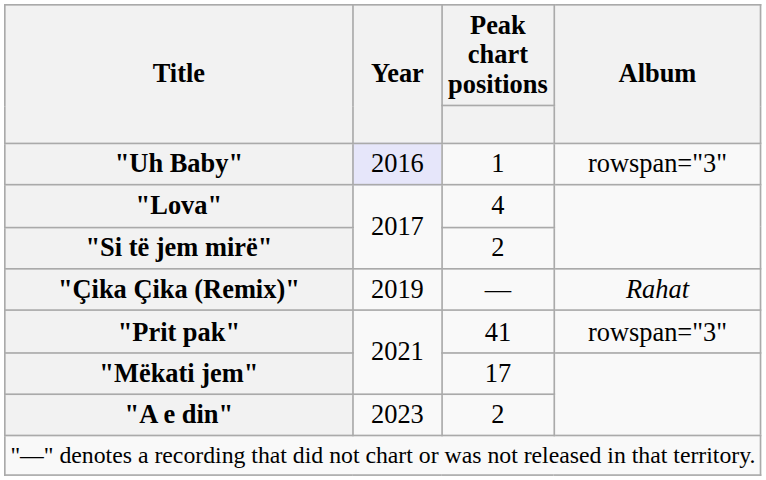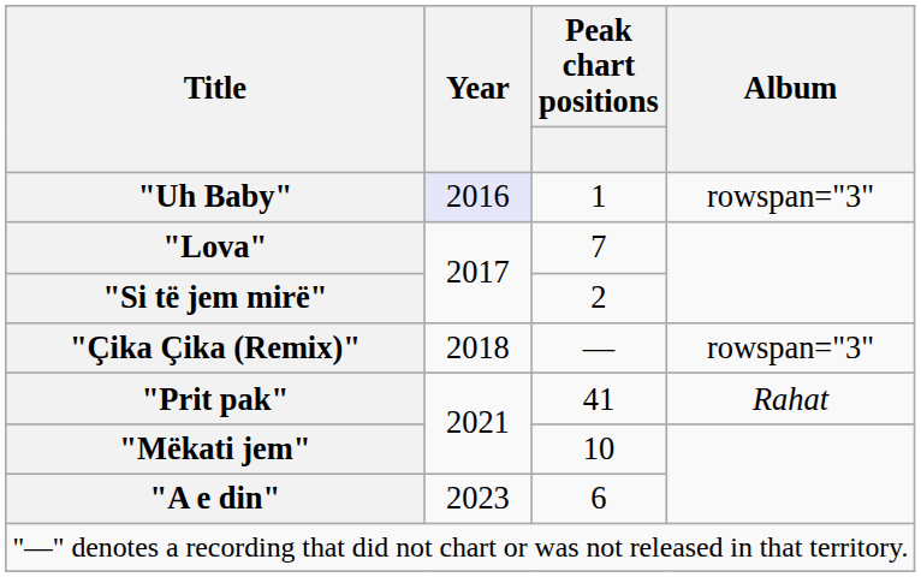"Lova" | Peak chart positions: 4 -> 7
"Çika Çika (Remix)" | Year: 2019 -> 2018
"Çika Çika (Remix)" | Album: Rahat -> rowspan="3"
"Prit pak" | Album: rowspan="3" -> Rahat
"Mëkati jem" | Peak chart positions: 17 -> 10
"A e din" | Peak chart positions: 2 -> 6
